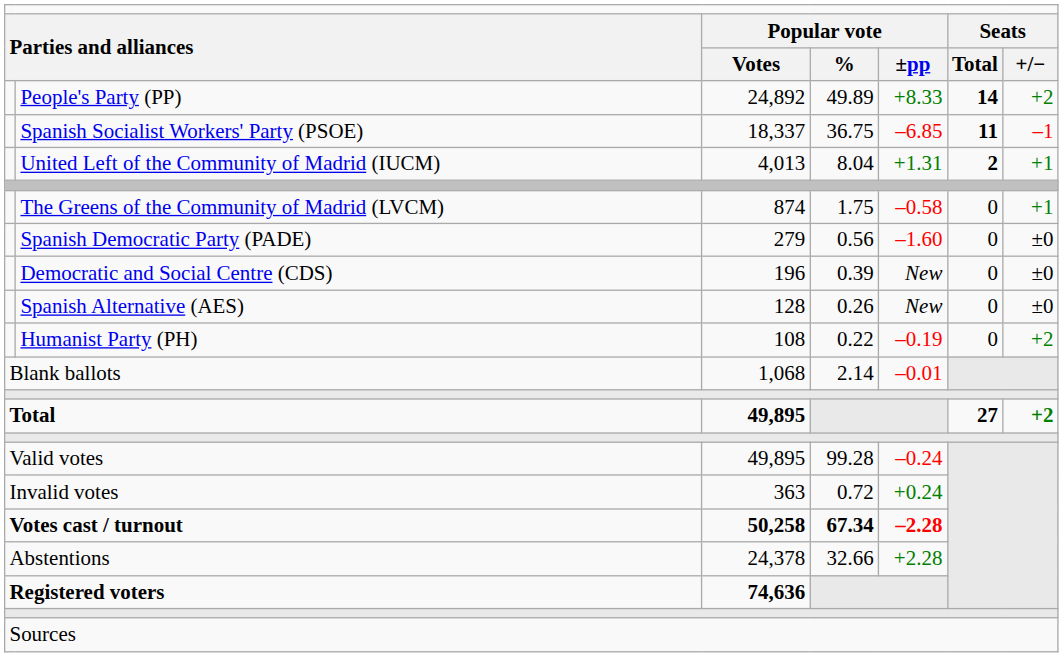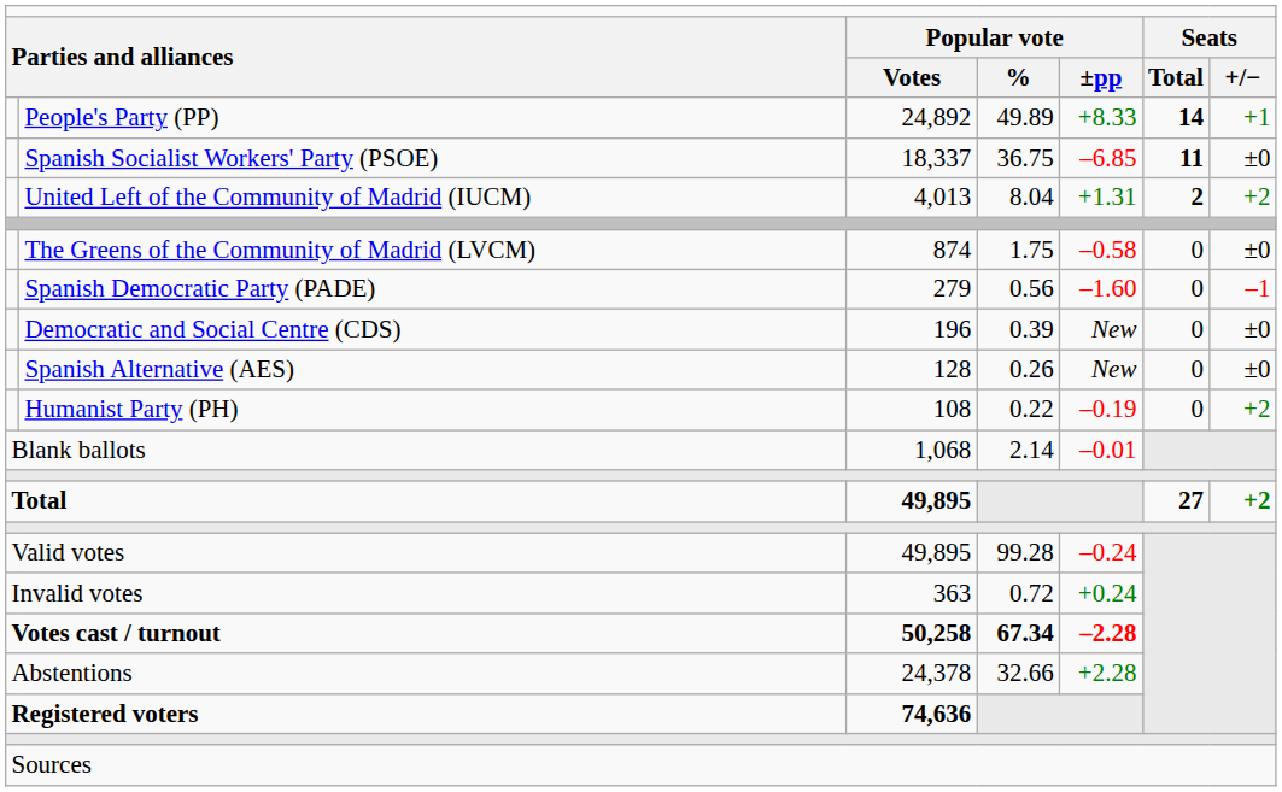People's Party (PP) | column 7: +2 -> +1
Spanish Socialist Workers' Party (PSOE) | column 7: –1 -> ±0
United Left of the Community of Madrid (IUCM) | column 7: +1 -> +2
The Greens of the Community of Madrid (LVCM) | column 7: +1 -> ±0
Spanish Democratic Party (PADE) | column 7: ±0 -> –1
